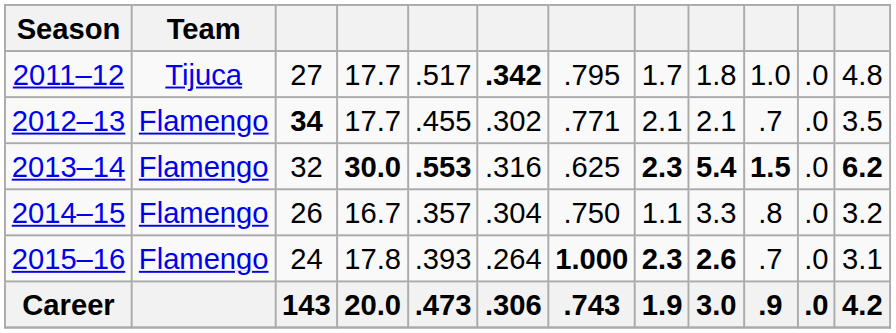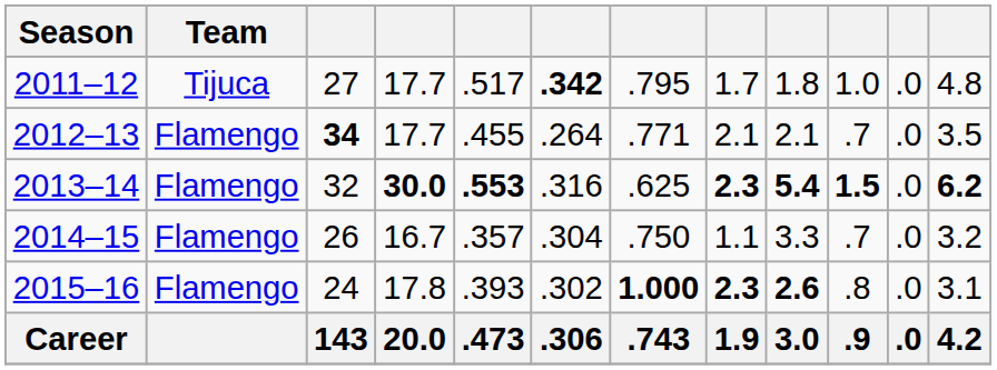2012–13 | column 6: .302 -> .264
2014–15 | column 10: .8 -> .7
2015–16 | column 6: .264 -> .302
2015–16 | column 10: .7 -> .8
